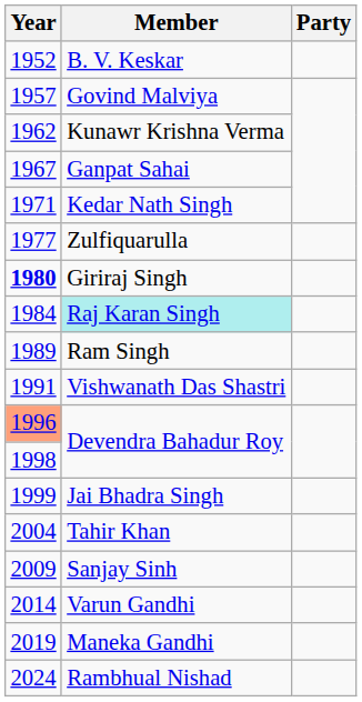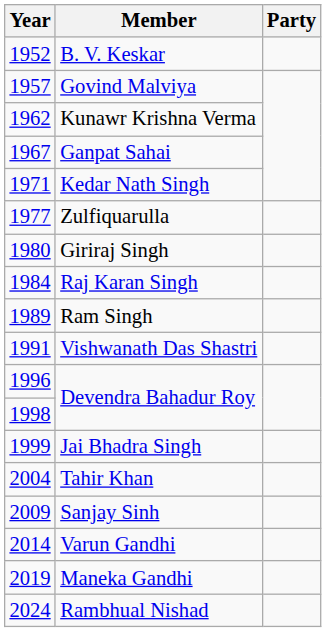Giriraj Singh | Year: bold -> normal
Raj Karan Singh | Member: paleturquoise background -> no background
1996 / Devendra Bahadur Roy | Year: lightsalmon background -> no background
